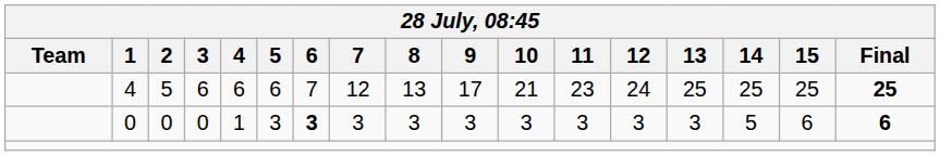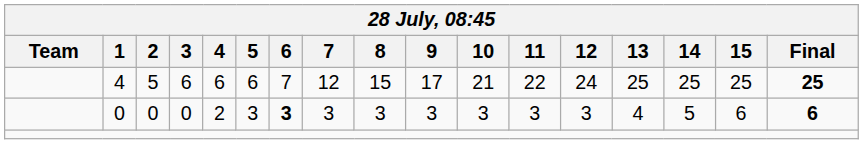row 3 | 8: 13 -> 15
row 3 | 11: 23 -> 22
row 4 | 4: 1 -> 2
row 4 | 13: 3 -> 4
